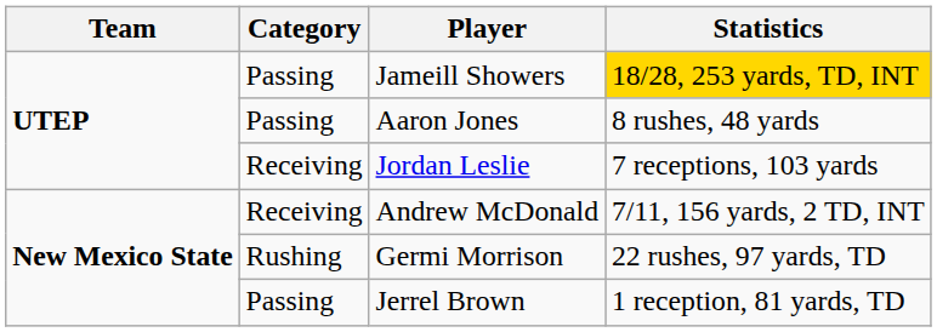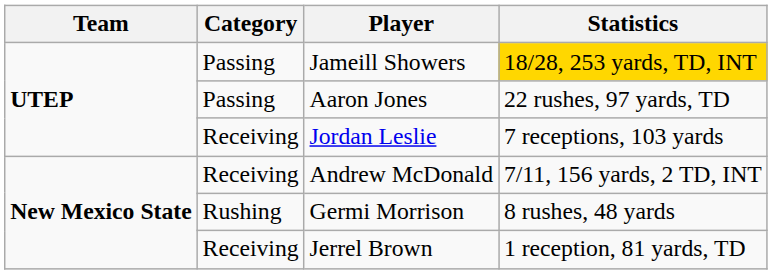Aaron Jones | Statistics: 8 rushes, 48 yards -> 22 rushes, 97 yards, TD
Germi Morrison | Statistics: 22 rushes, 97 yards, TD -> 8 rushes, 48 yards
Jerrel Brown | Category: Passing -> Receiving
